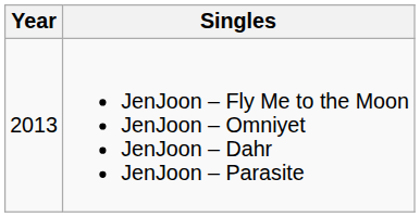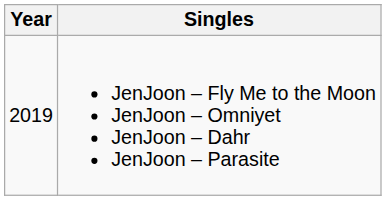row 2 | Year: 2013 -> 2019
